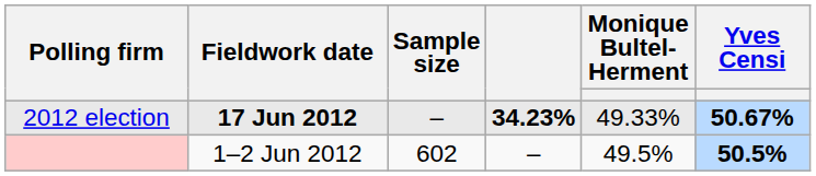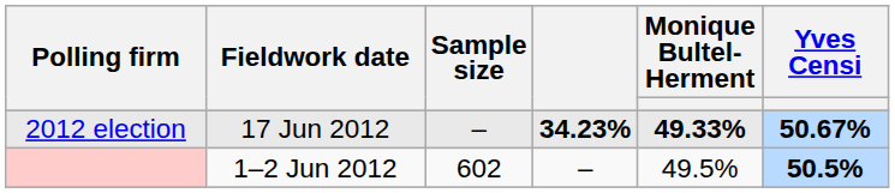2012 election | Fieldwork date: bold -> normal
2012 election | Monique Bultel-Herment: normal -> bold
